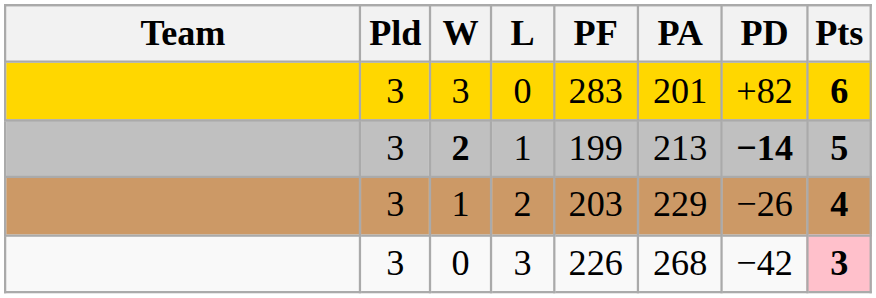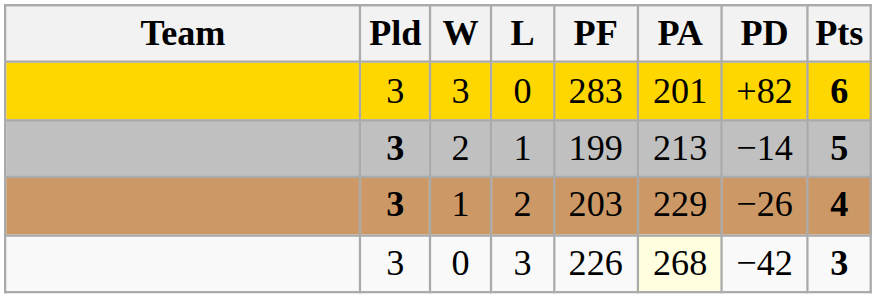row 3 | Pld: normal -> bold
row 3 | W: bold -> normal
row 3 | PD: bold -> normal
row 4 | Pld: normal -> bold
row 5 | PA: no background -> lightyellow background
row 5 | Pts: pink background -> no background
